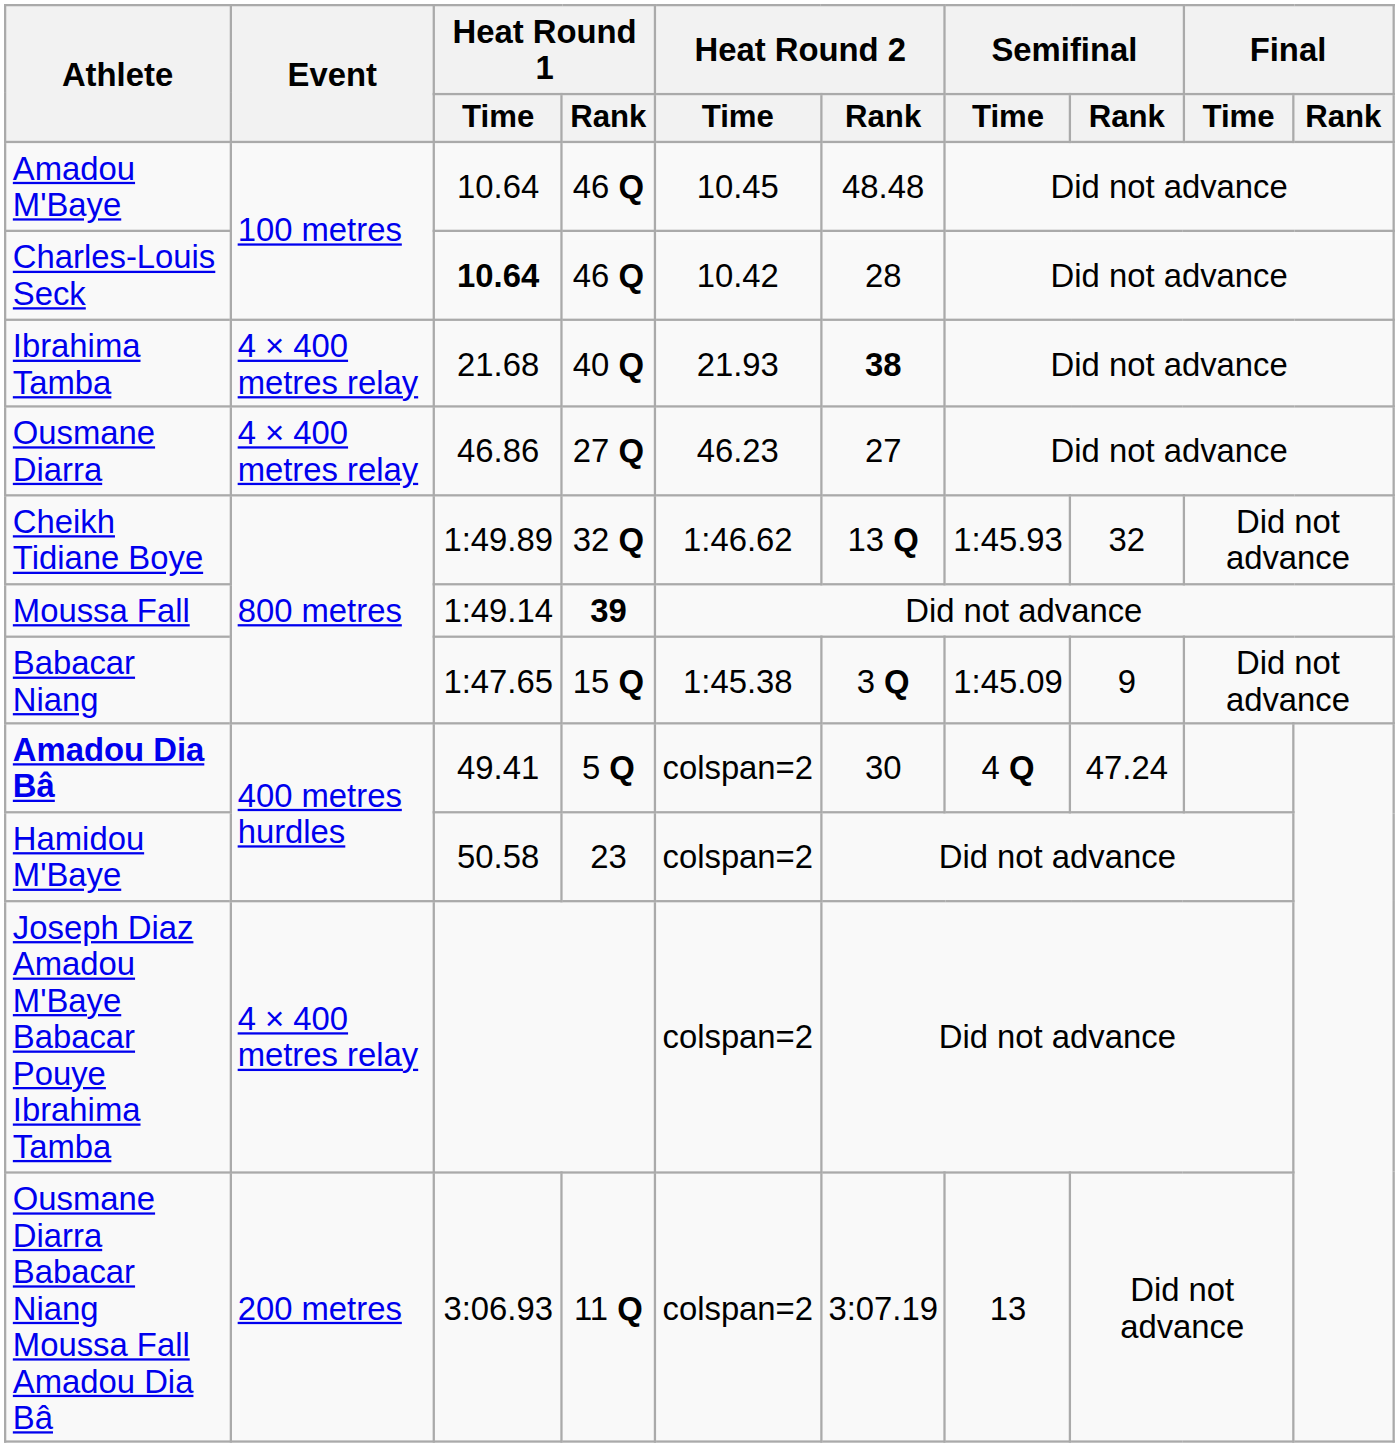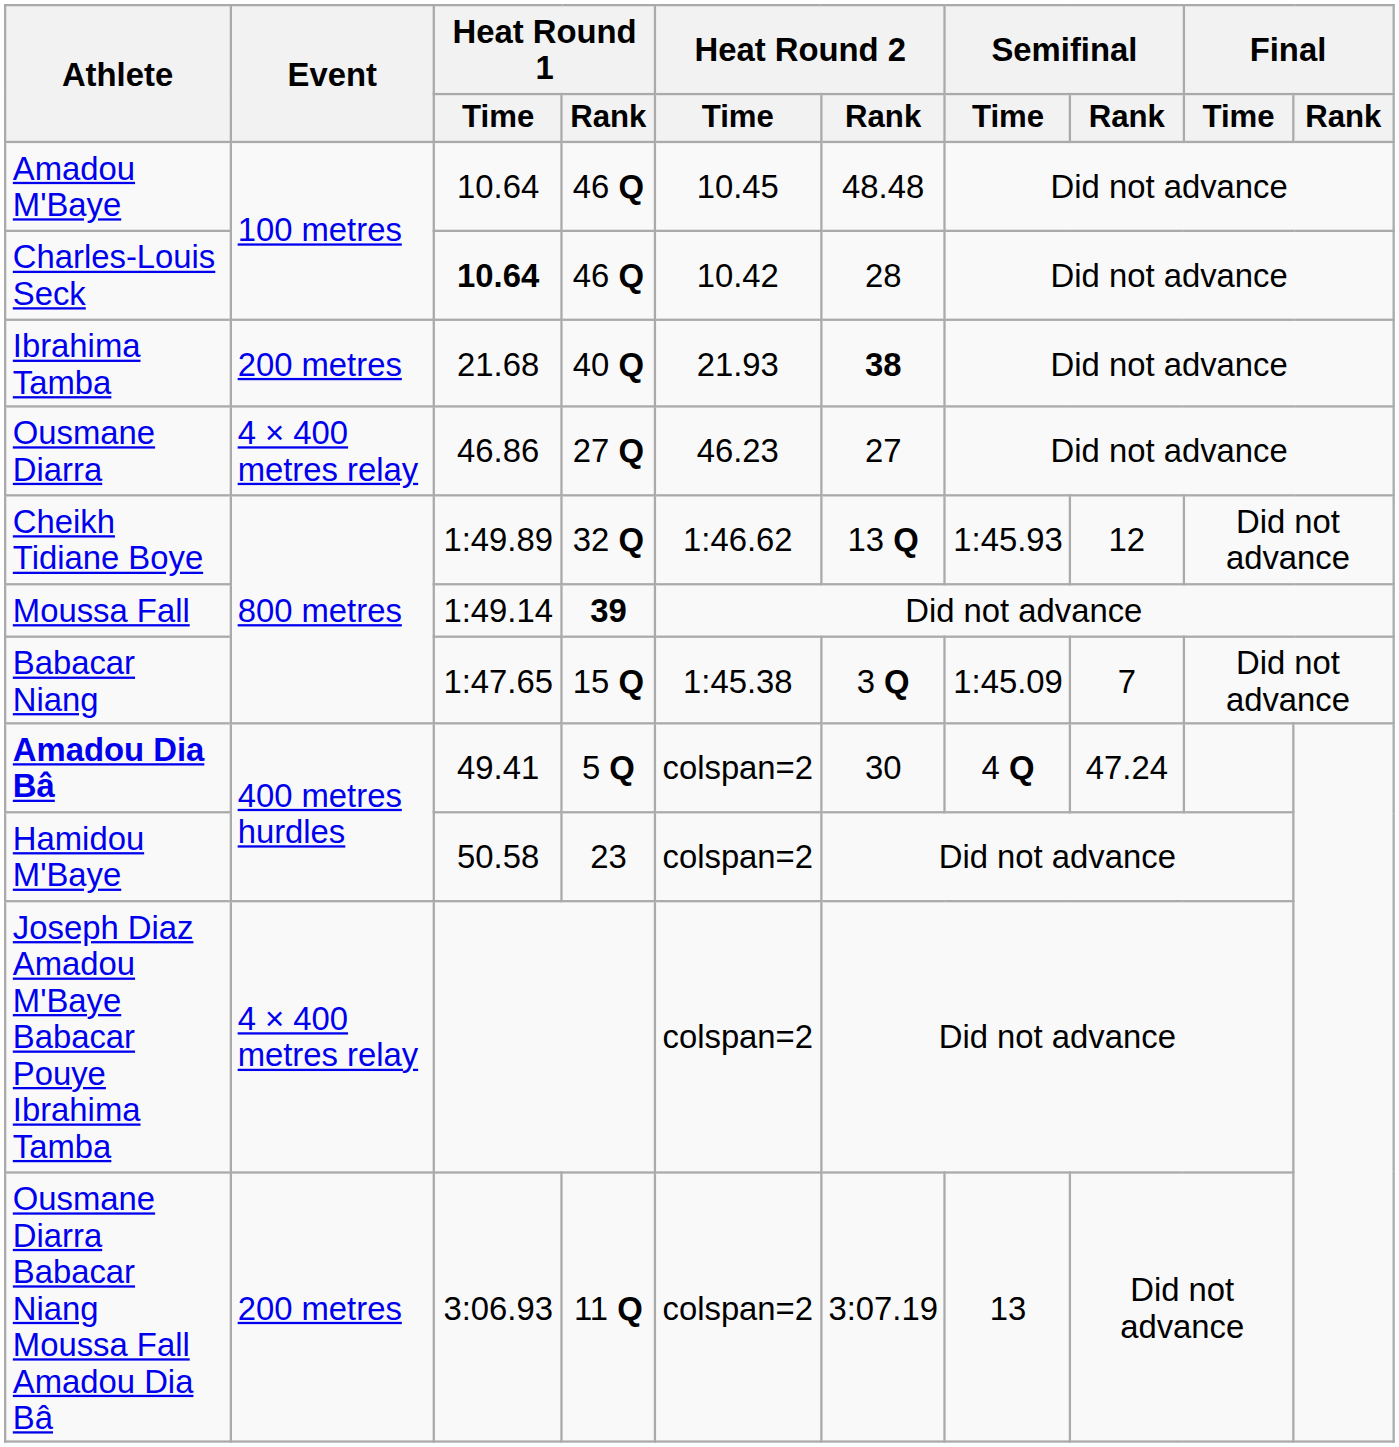Ibrahima Tamba | Event: 4 × 400 metres relay -> 200 metres
Cheikh Tidiane Boye | Semifinal / Rank: 32 -> 12
Babacar Niang | Semifinal / Rank: 9 -> 7
